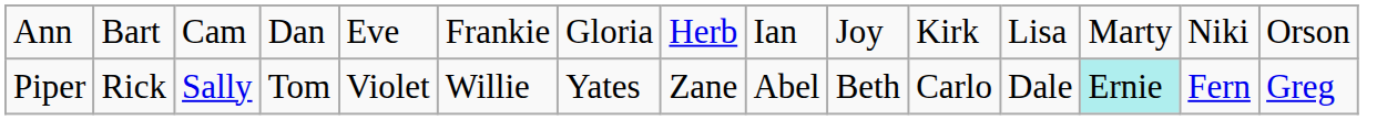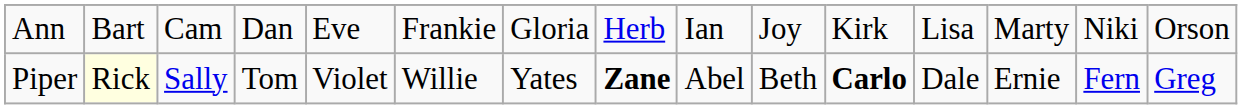Piper | column 2: no background -> lightyellow background
Piper | column 8: normal -> bold
Piper | column 11: normal -> bold
Piper | column 13: paleturquoise background -> no background
